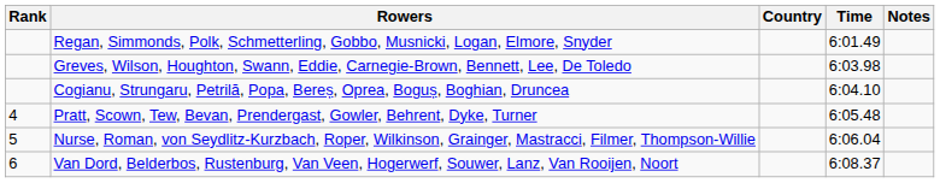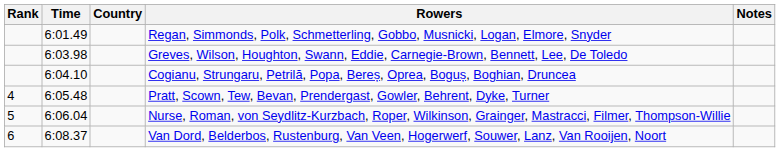columns swapped: Rowers <-> Time
